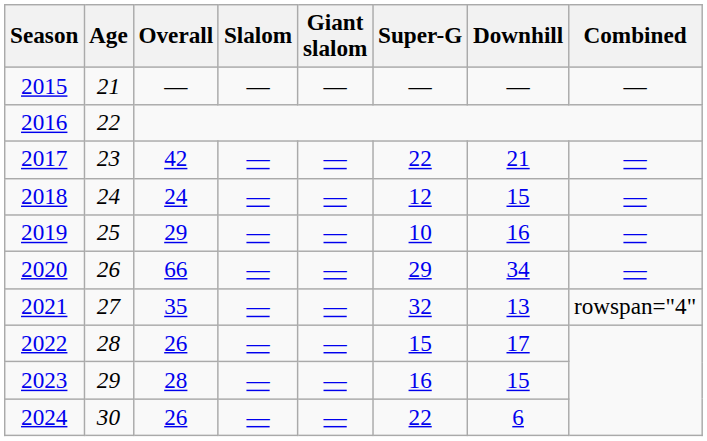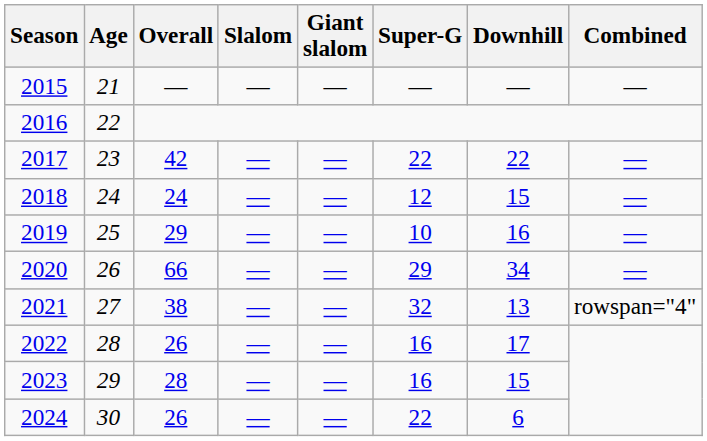2017 | Downhill: 21 -> 22
2021 | Overall: 35 -> 38
2022 | Super-G: 15 -> 16
